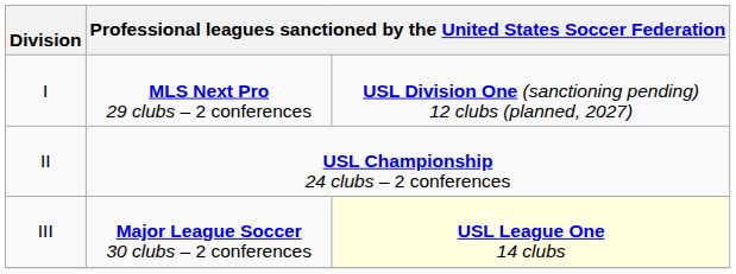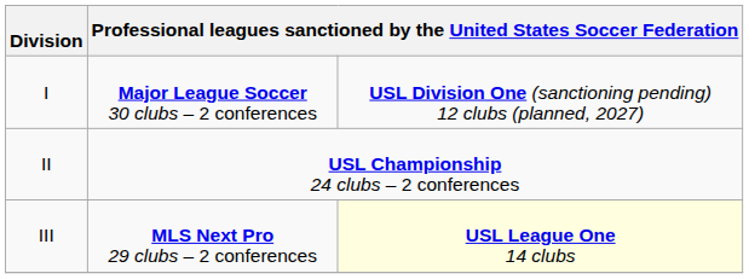I | column 2: MLS Next Pro 29 clubs – 2 conferences -> Major League Soccer 30 clubs – 2 conferences
III | column 2: Major League Soccer 30 clubs – 2 conferences -> MLS Next Pro 29 clubs – 2 conferences
